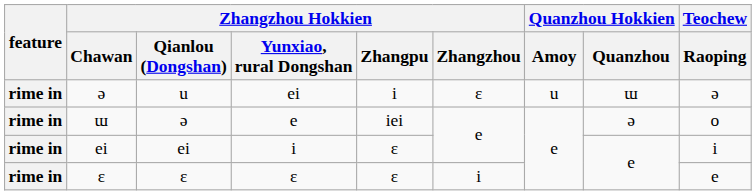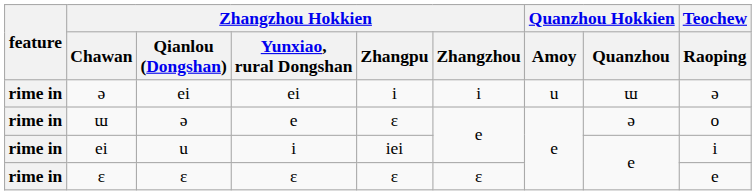row 3 | Zhangzhou Hokkien / Qianlou (Dongshan): u -> ei
row 3 | Zhangzhou Hokkien / Zhangzhou: ɛ -> i
row 4 | Zhangzhou Hokkien / Zhangpu: iei -> ɛ
row 5 | Zhangzhou Hokkien / Qianlou (Dongshan): ei -> u
row 5 | Zhangzhou Hokkien / Zhangpu: ɛ -> iei
row 6 | Zhangzhou Hokkien / Zhangzhou: i -> ɛ
